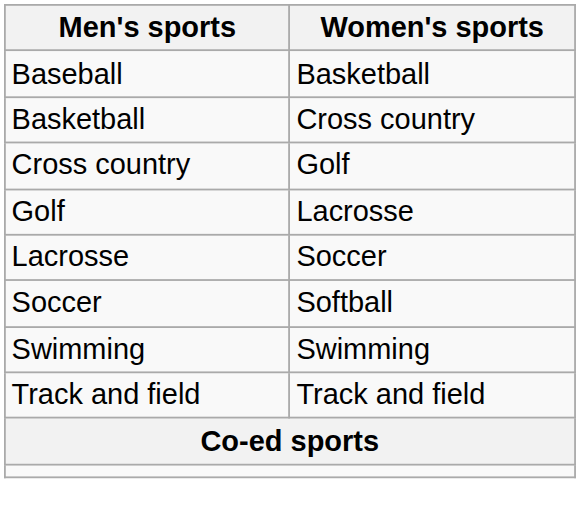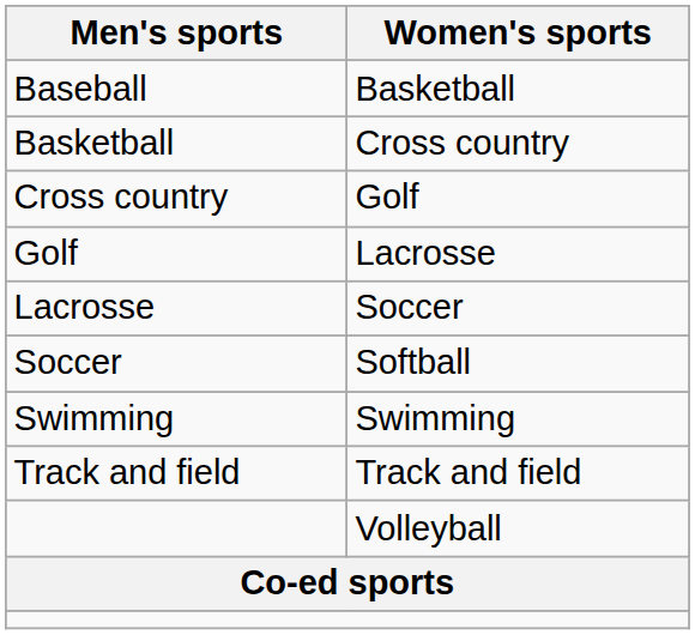+ row: Volleyball
